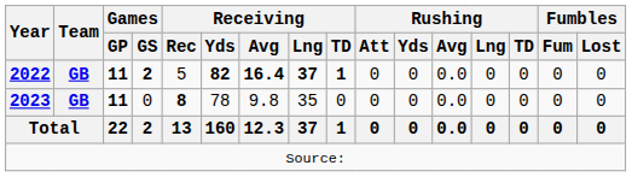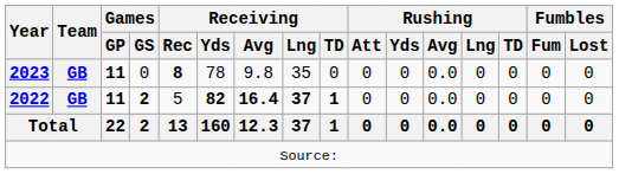rows swapped: 2022 <-> 2023
